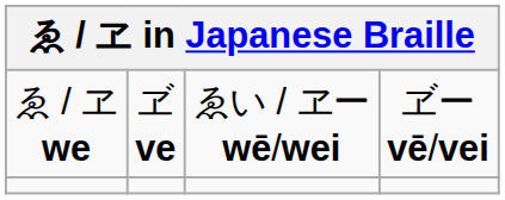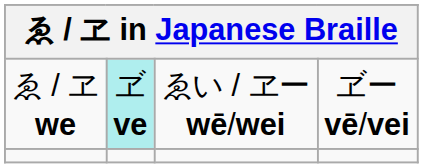ゑ / ヱ we | column 2: no background -> paleturquoise background
